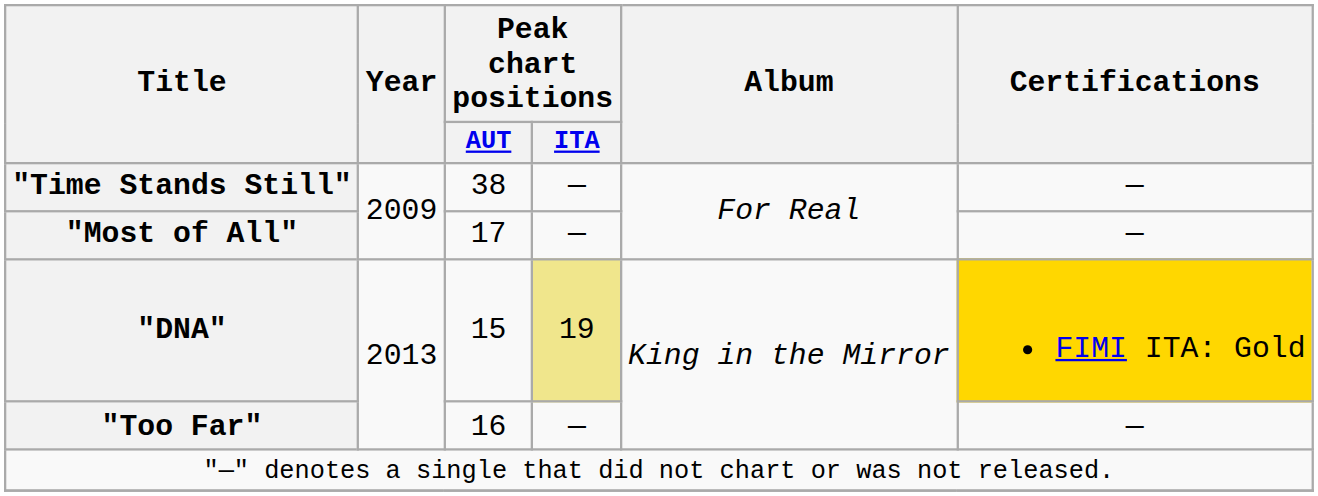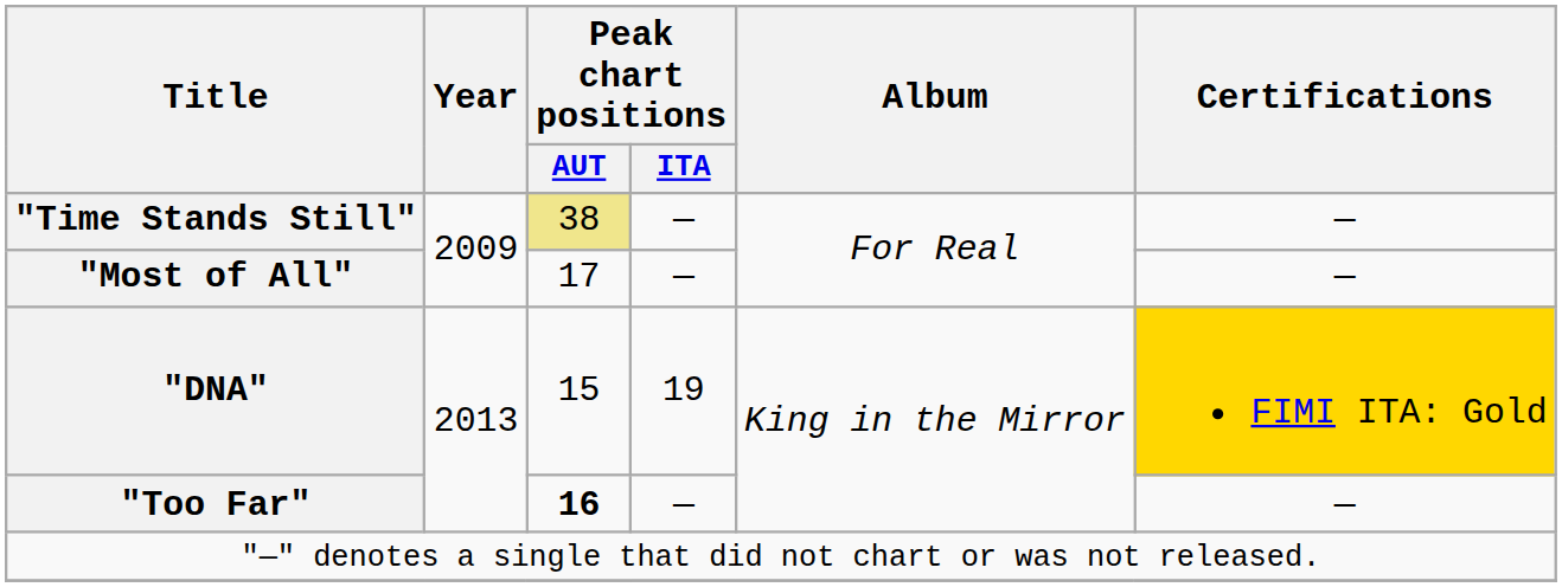"Time Stands Still" | Peak chart positions / AUT: no background -> khaki background
"DNA" | Peak chart positions / ITA: khaki background -> no background
"Too Far" | Peak chart positions / AUT: normal -> bold
